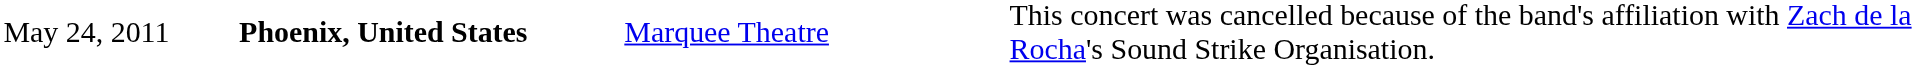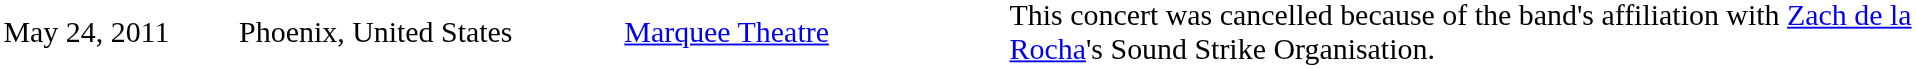May 24, 2011 | column 2: bold -> normal
